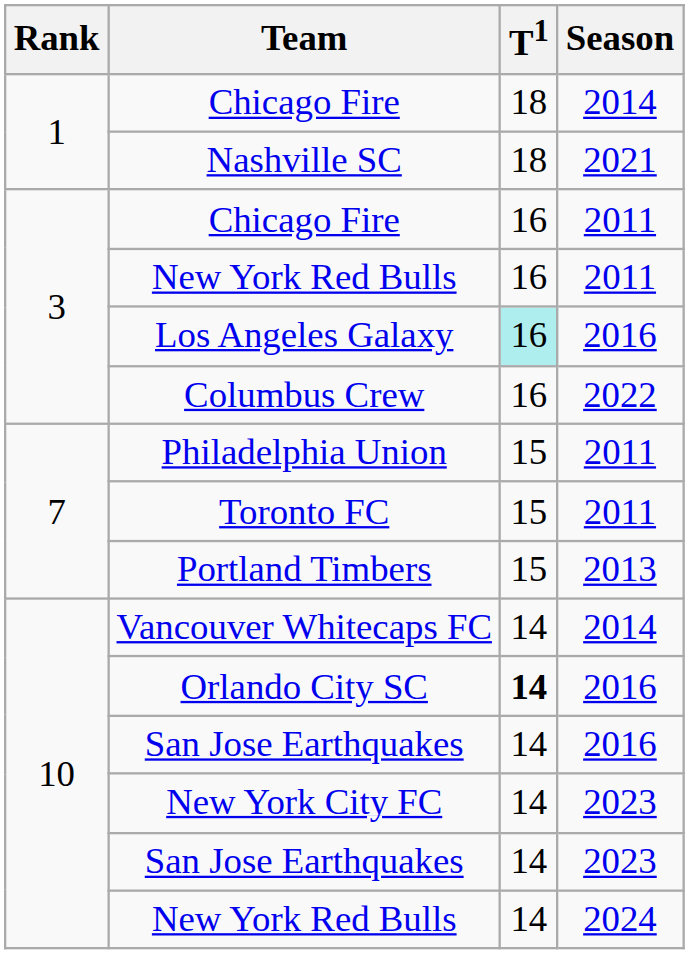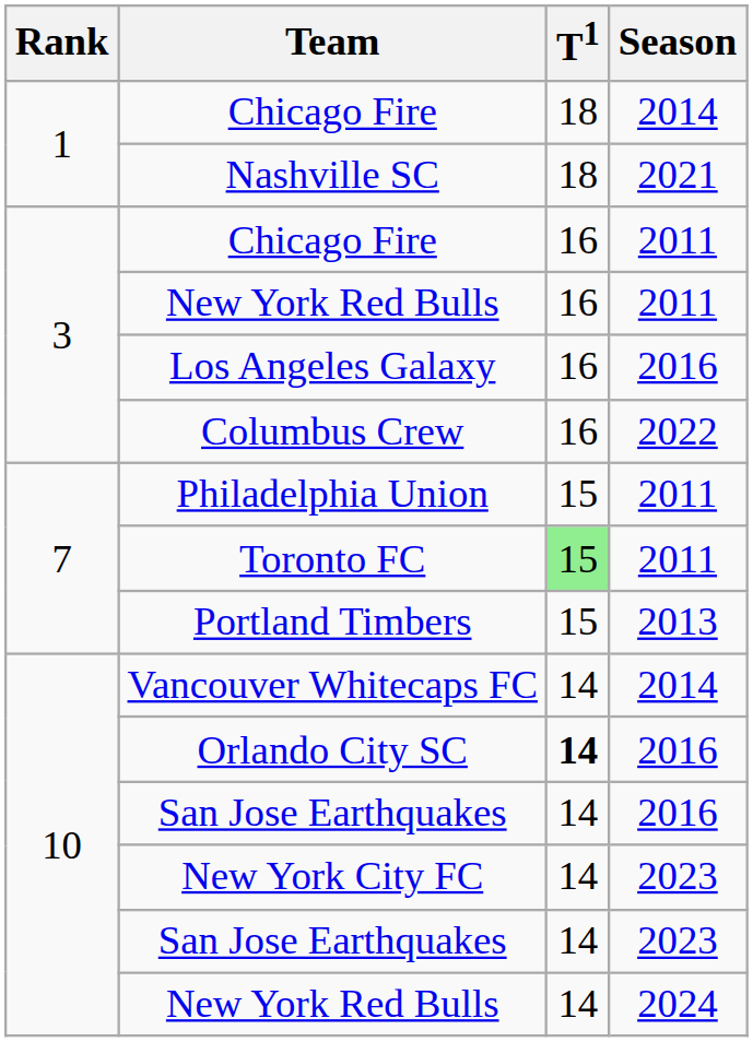Los Angeles Galaxy | T1: paleturquoise background -> no background
Toronto FC | T1: no background -> lightgreen background
